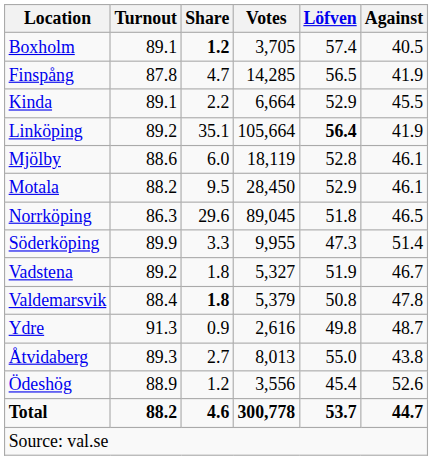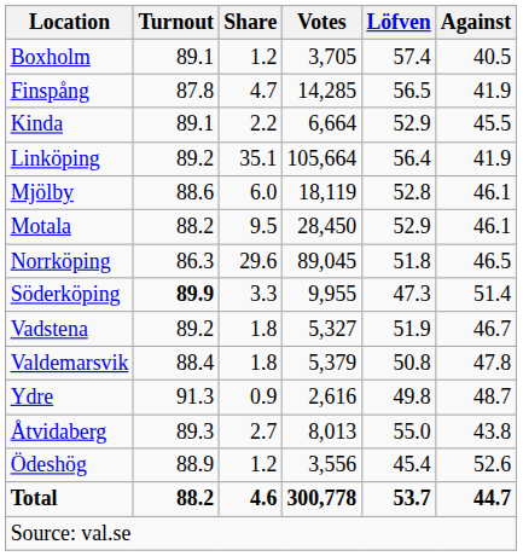Boxholm | Share: bold -> normal
Linköping | Löfven: bold -> normal
Söderköping | Turnout: normal -> bold
Valdemarsvik | Share: bold -> normal
